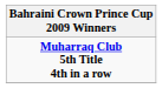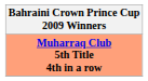row 2 | column 1: no background -> lightsalmon background
